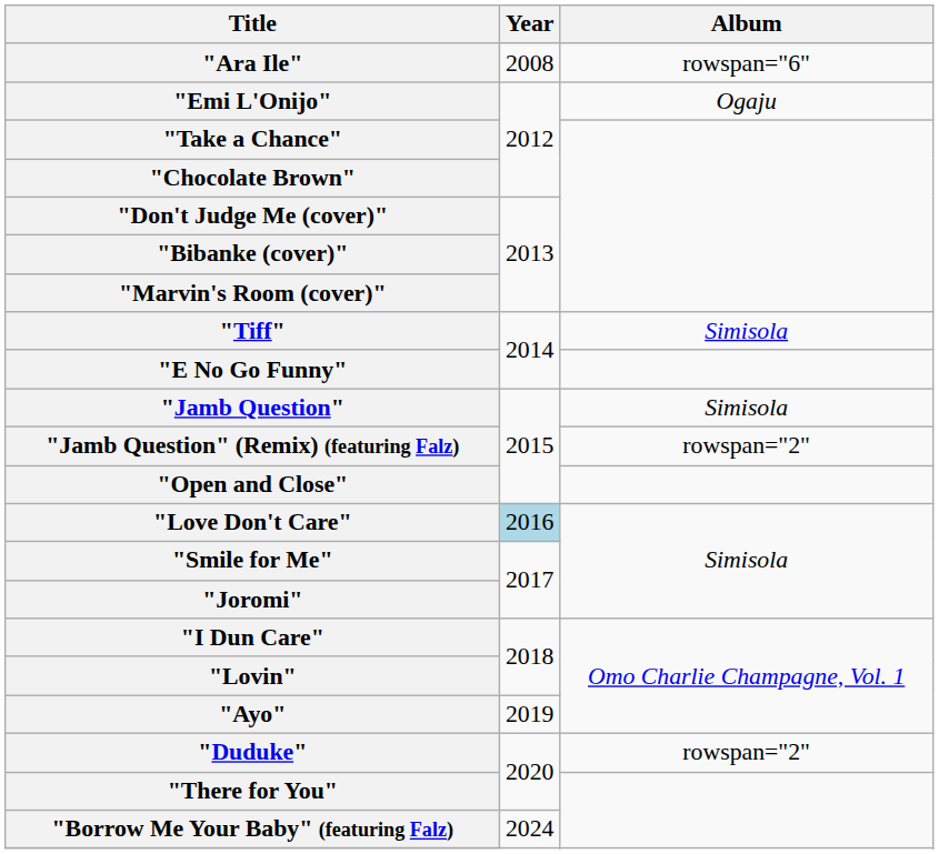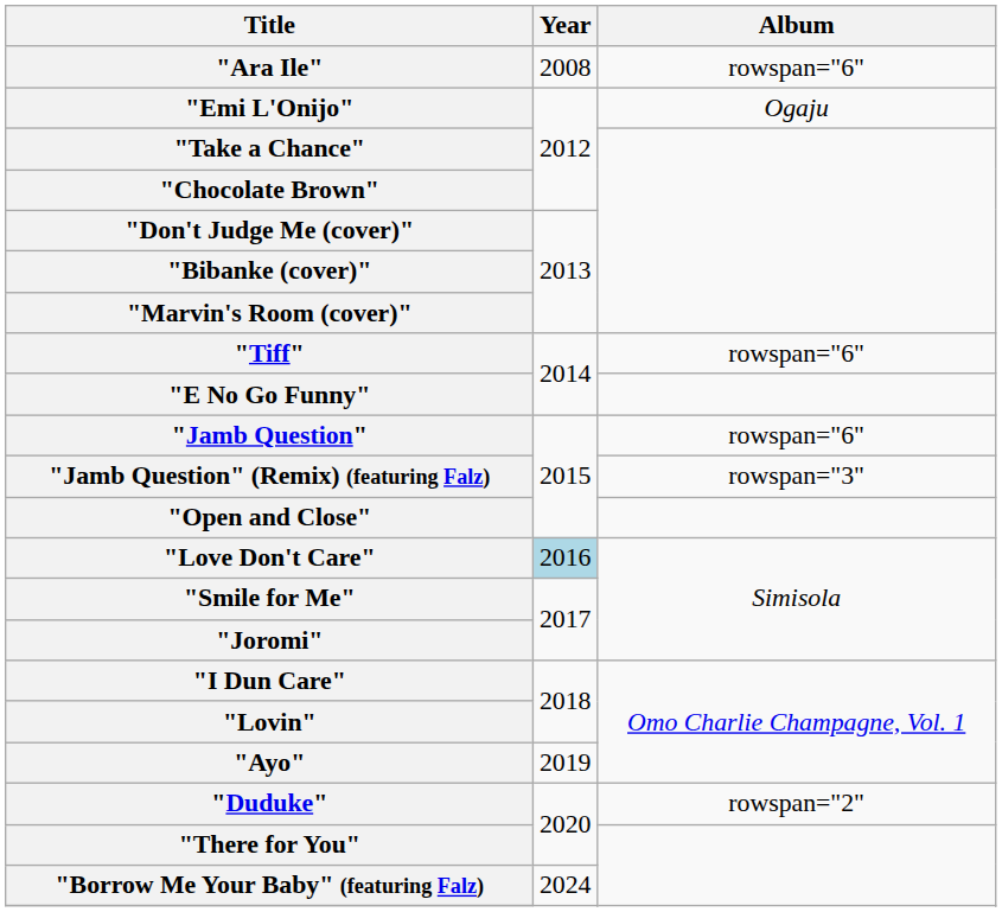"Tiff" | Album: Simisola -> rowspan="6"
"Jamb Question" | Album: Simisola -> rowspan="6"
"Jamb Question" (Remix) (featuring Falz) | Album: rowspan="2" -> rowspan="3"
